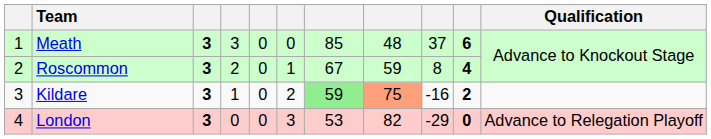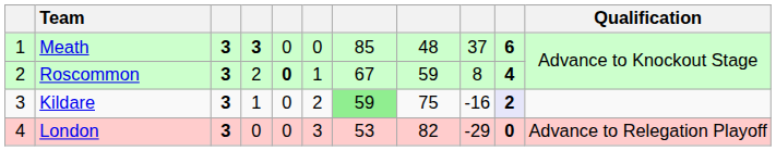Meath | column 4: normal -> bold
Roscommon | column 5: normal -> bold
Kildare | column 8: lightsalmon background -> no background
Kildare | column 10: no background -> lavender background
